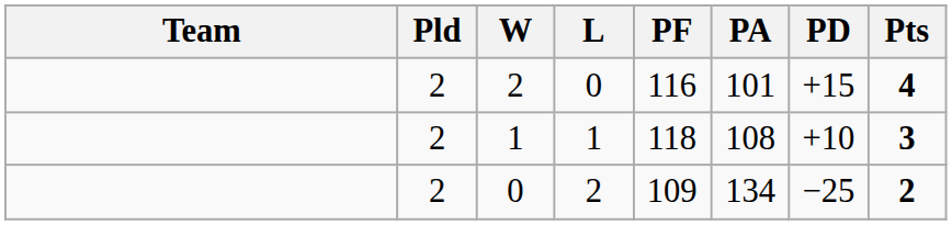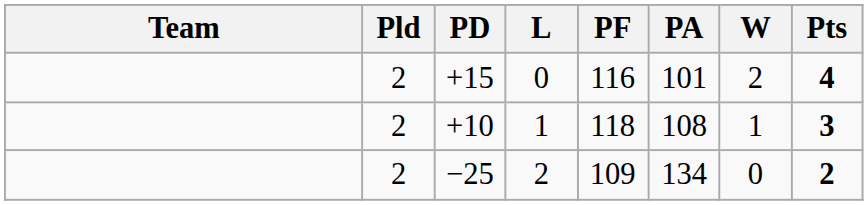columns swapped: W <-> PD
